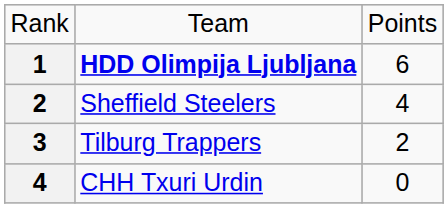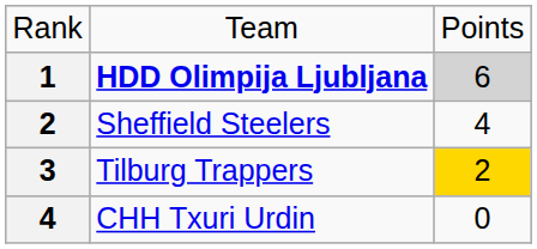HDD Olimpija Ljubljana | column 3: no background -> lightgrey background
Tilburg Trappers | column 3: no background -> gold background
